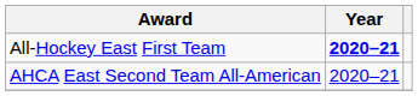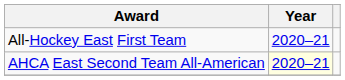row 2 | Year: bold -> normal
row 3 | Year: no background -> lightyellow background
